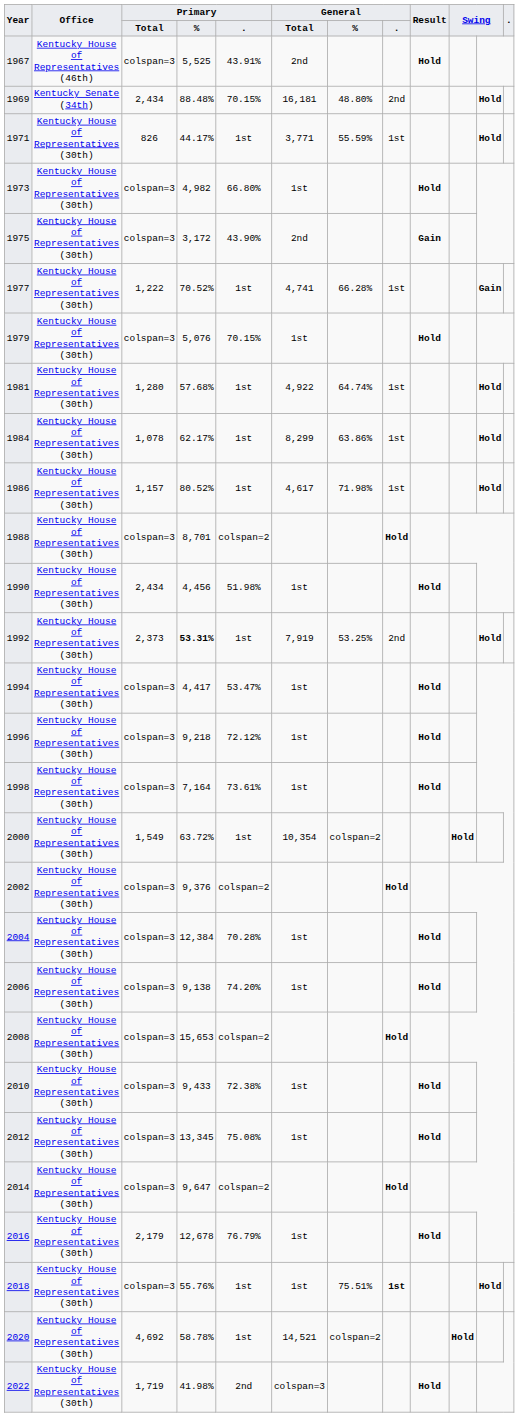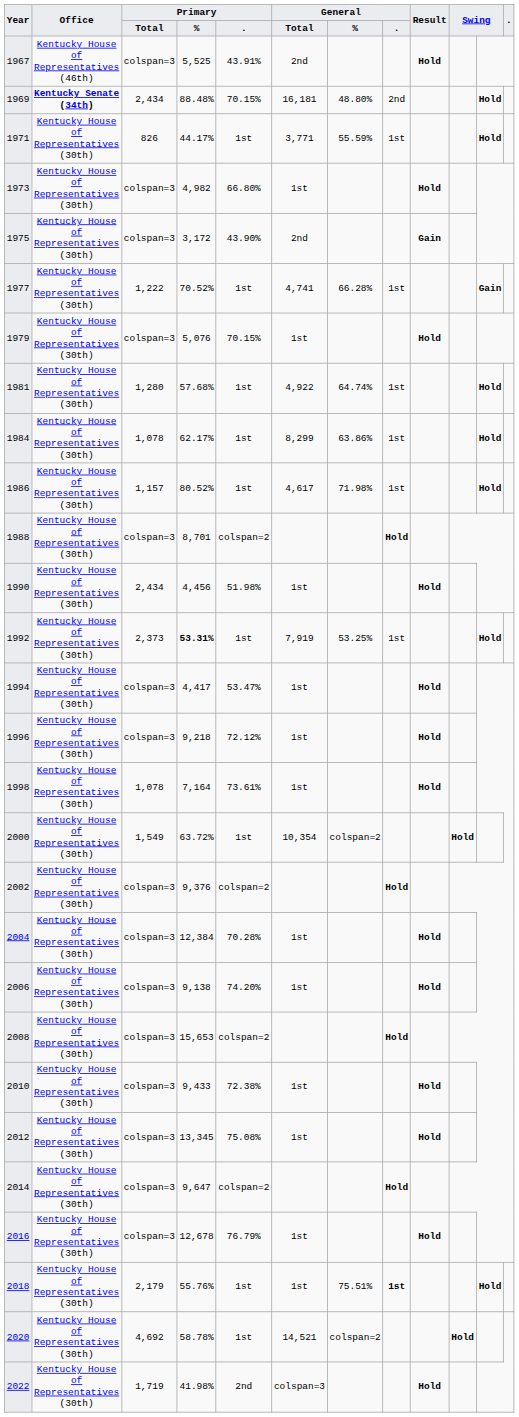1969 | Office: normal -> bold
1992 | General / .: 2nd -> 1st
1998 | Primary / Total: colspan=3 -> 1,078
2016 | Primary / Total: 2,179 -> colspan=3
2018 | Primary / Total: colspan=3 -> 2,179
